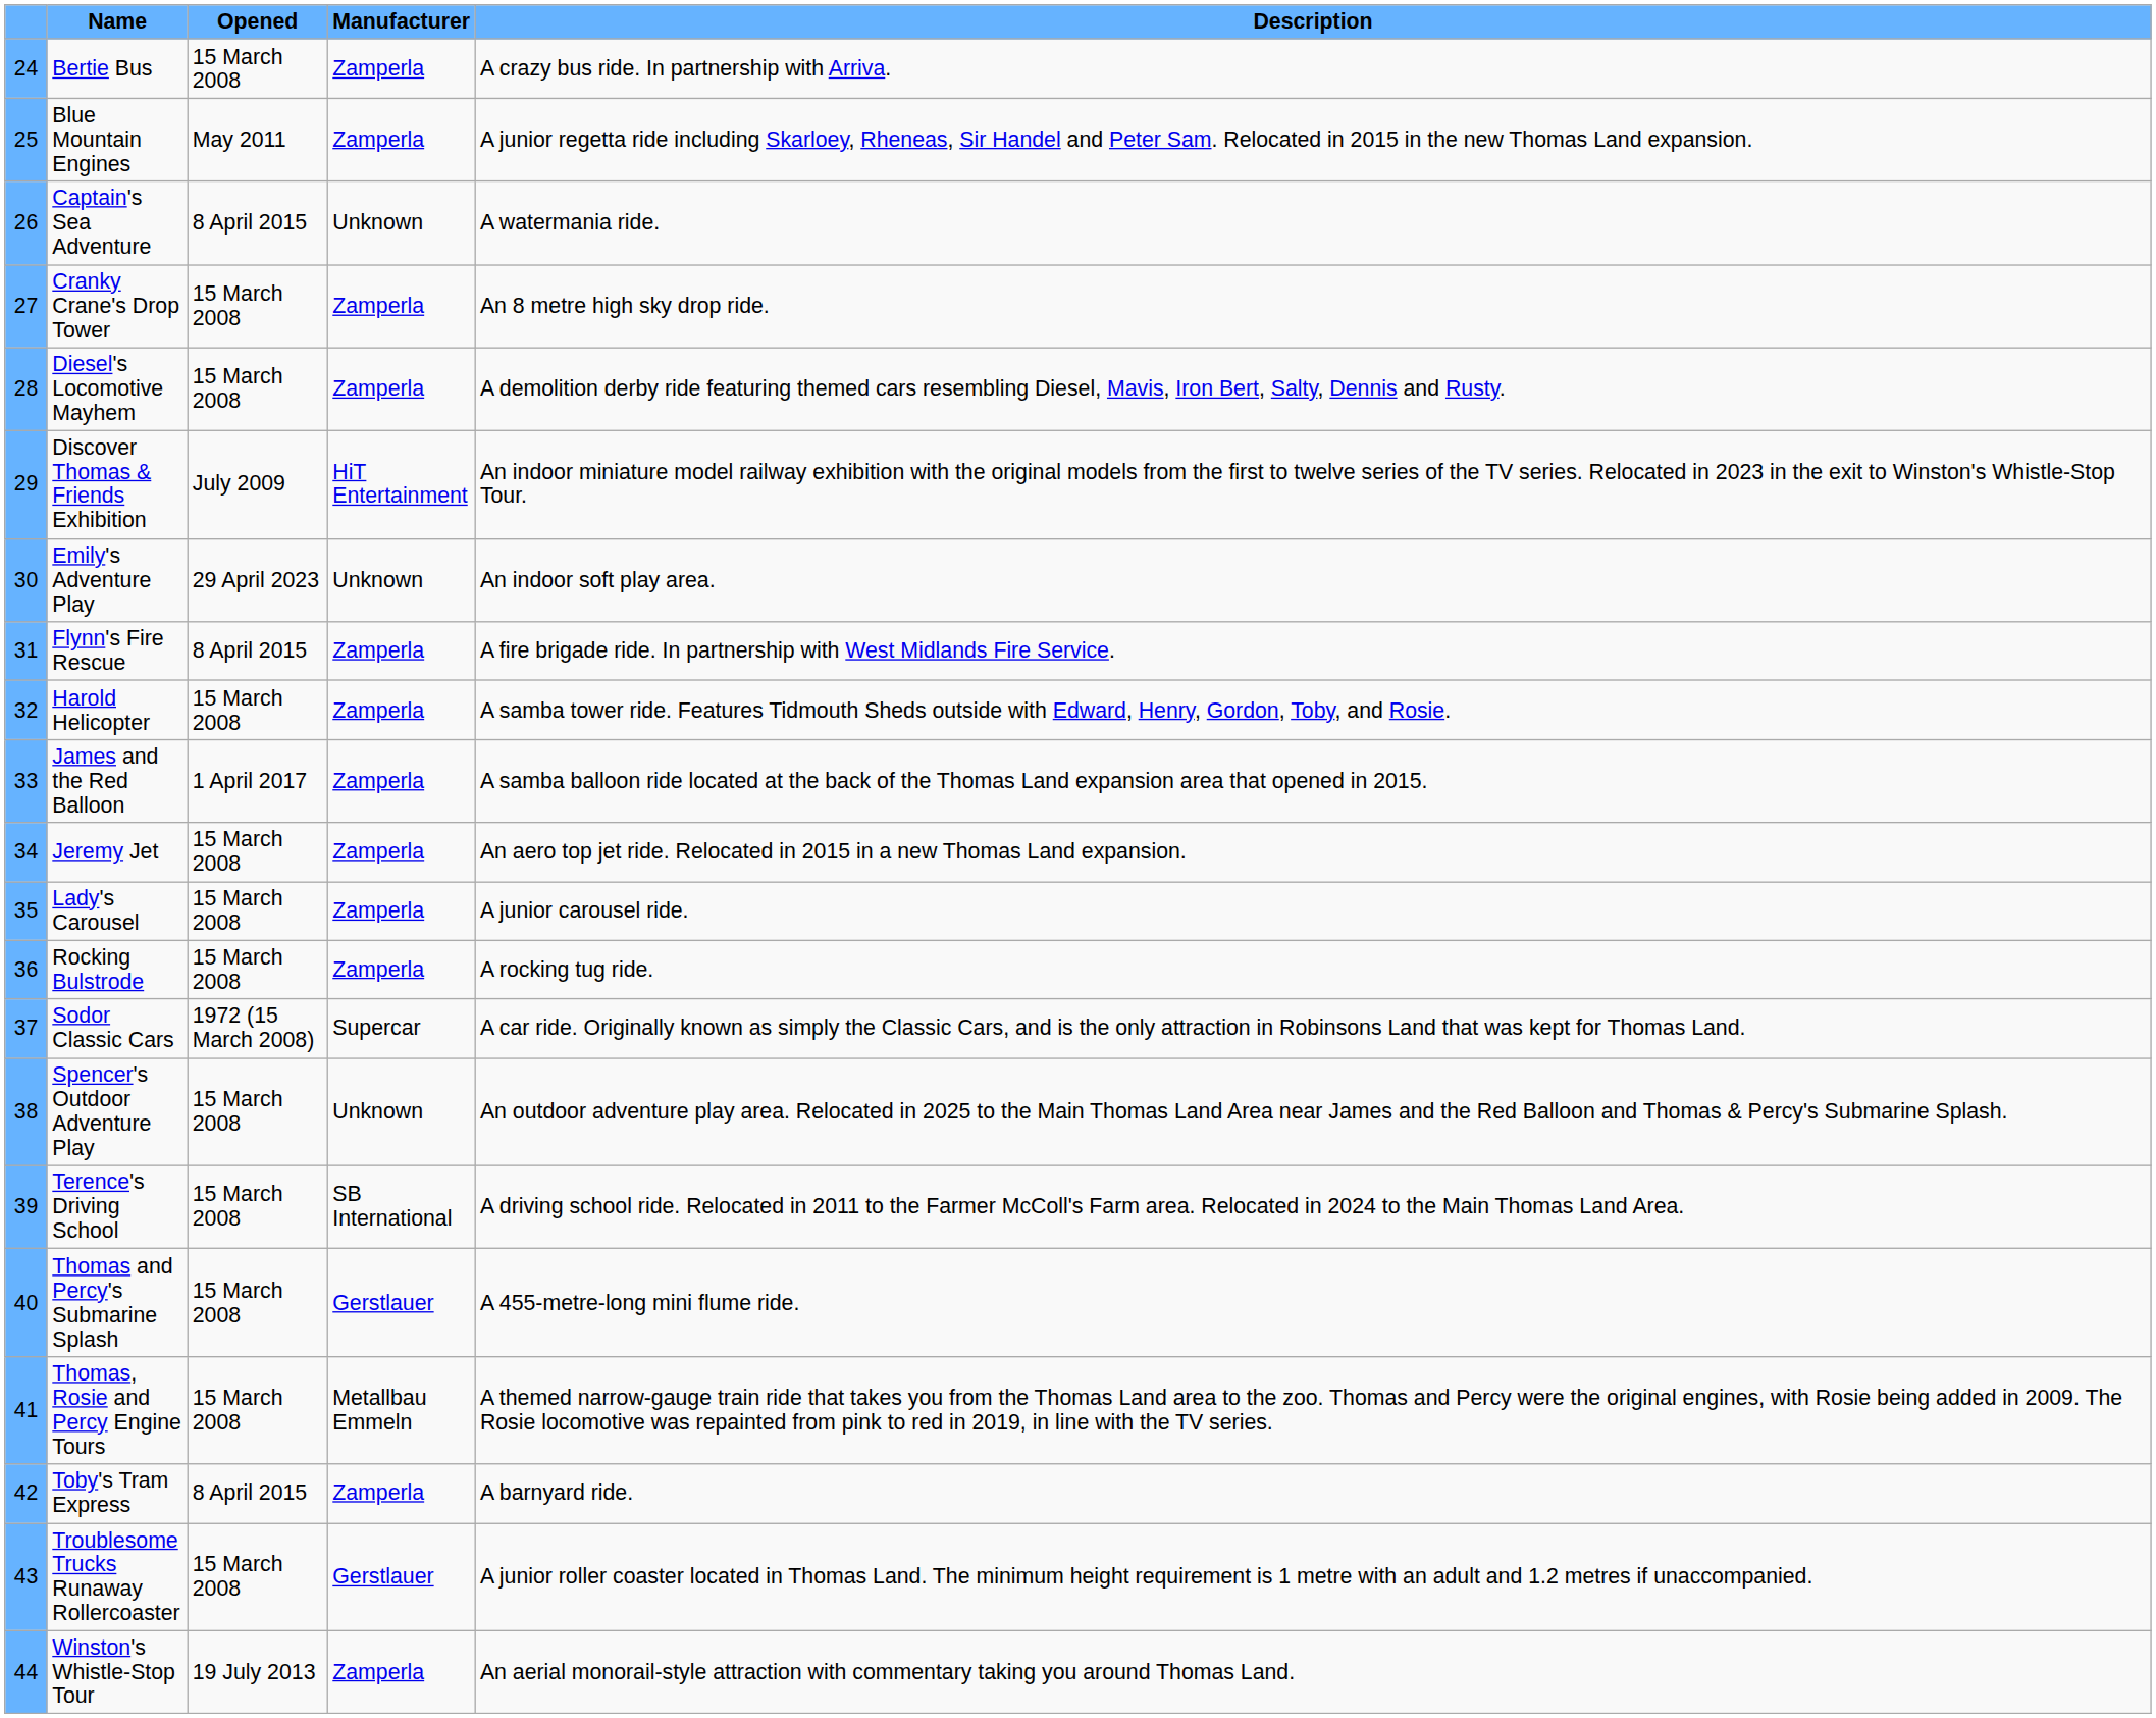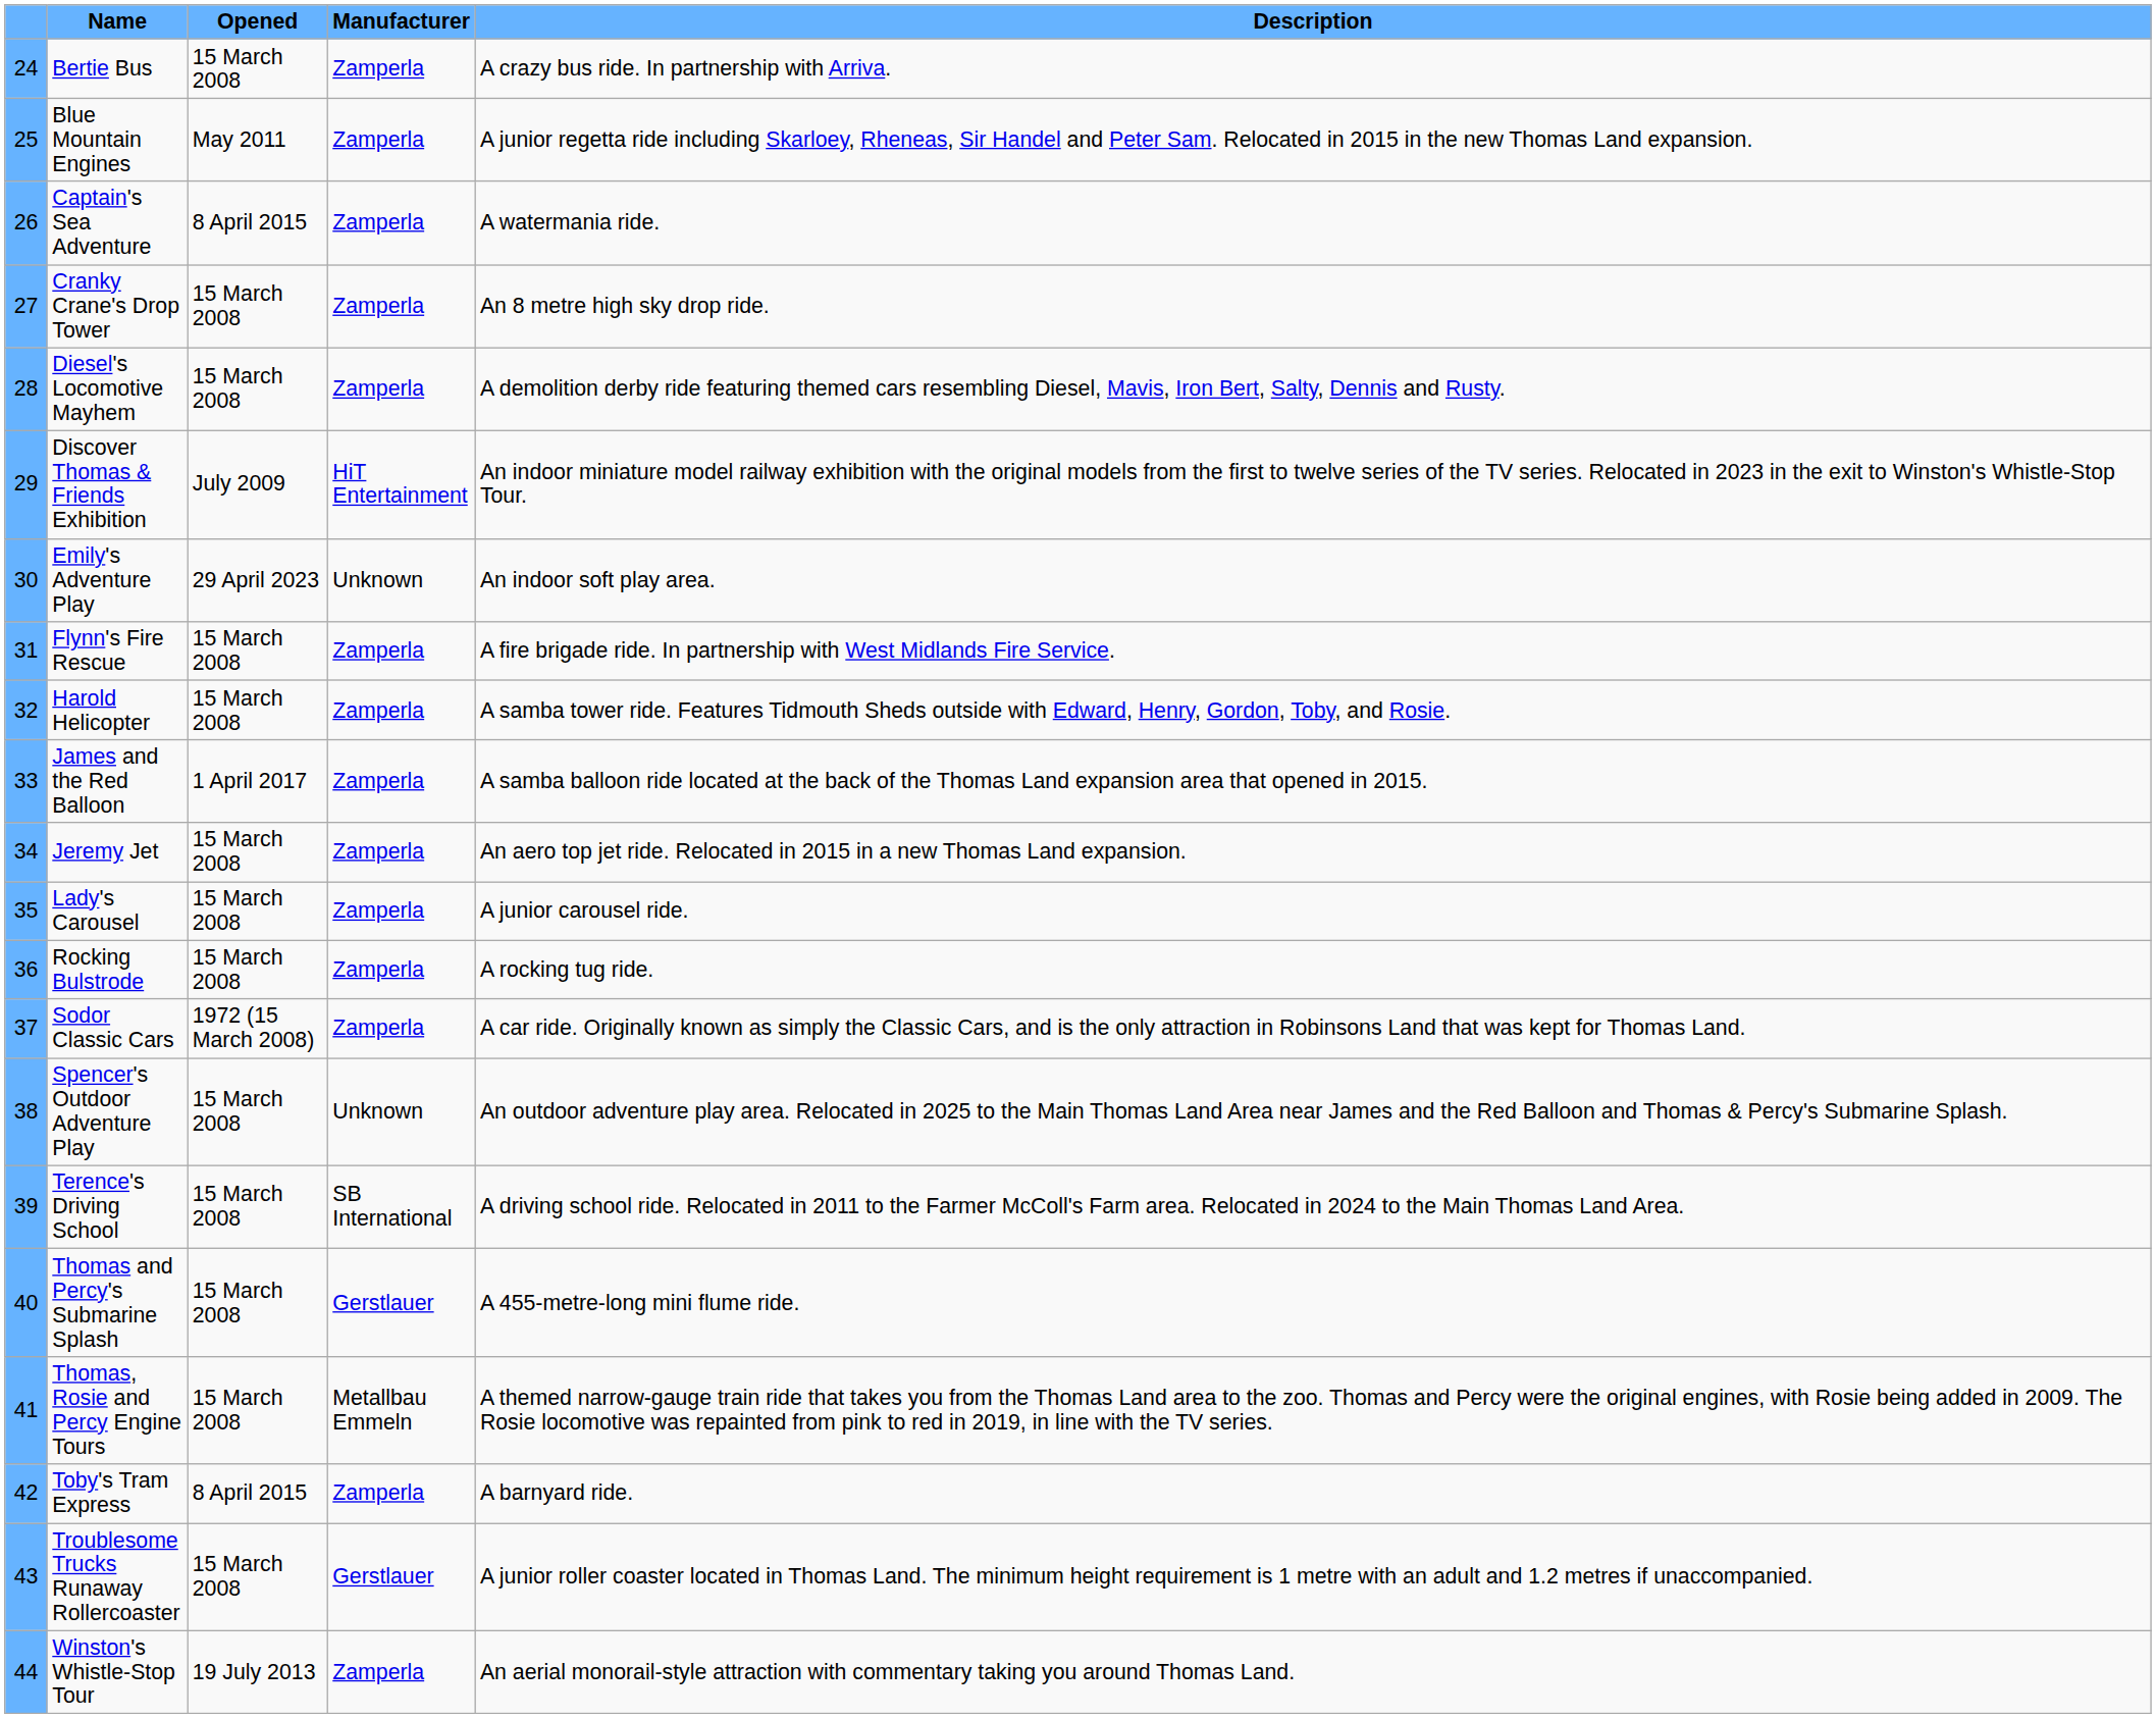Captain's Sea Adventure | Manufacturer: Unknown -> Zamperla
Flynn's Fire Rescue | Opened: 8 April 2015 -> 15 March 2008
Sodor Classic Cars | Manufacturer: Supercar -> Zamperla
